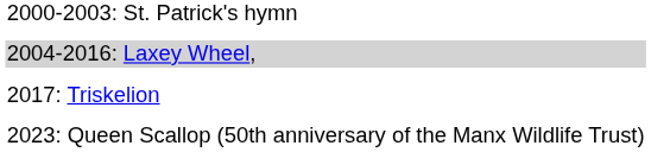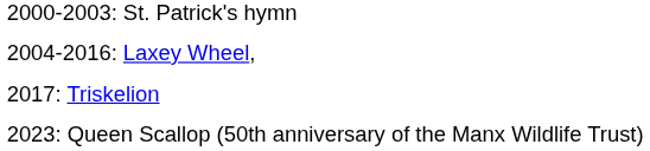row 2 | column 1: lightgrey background -> no background
